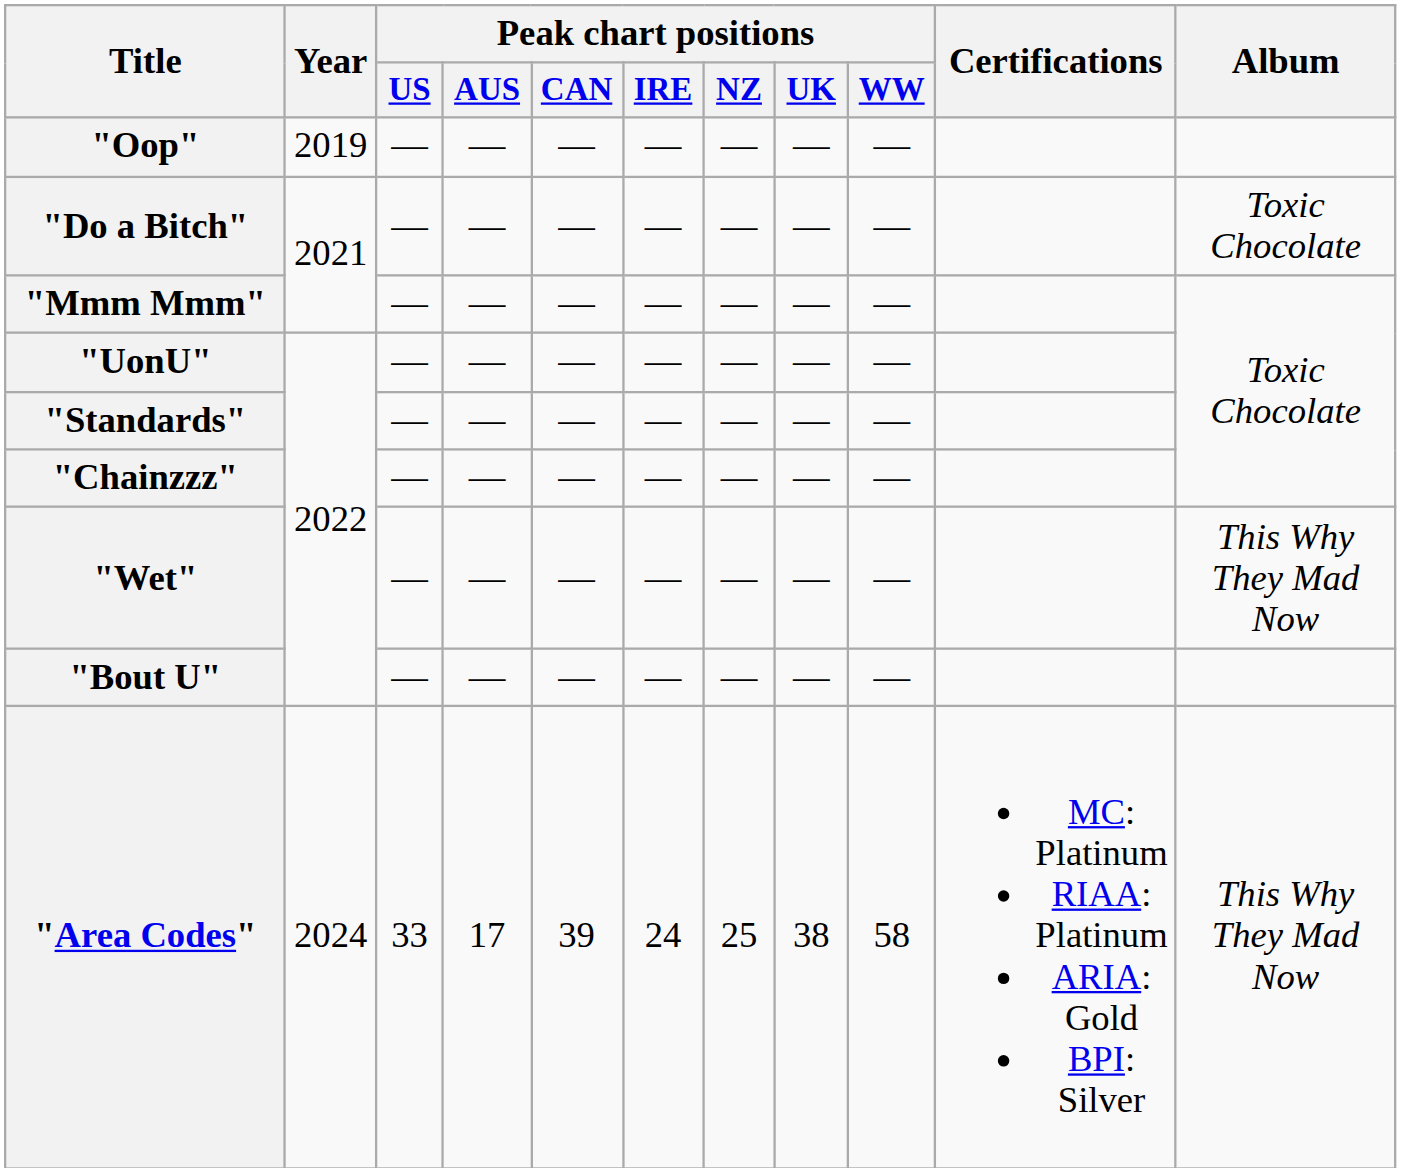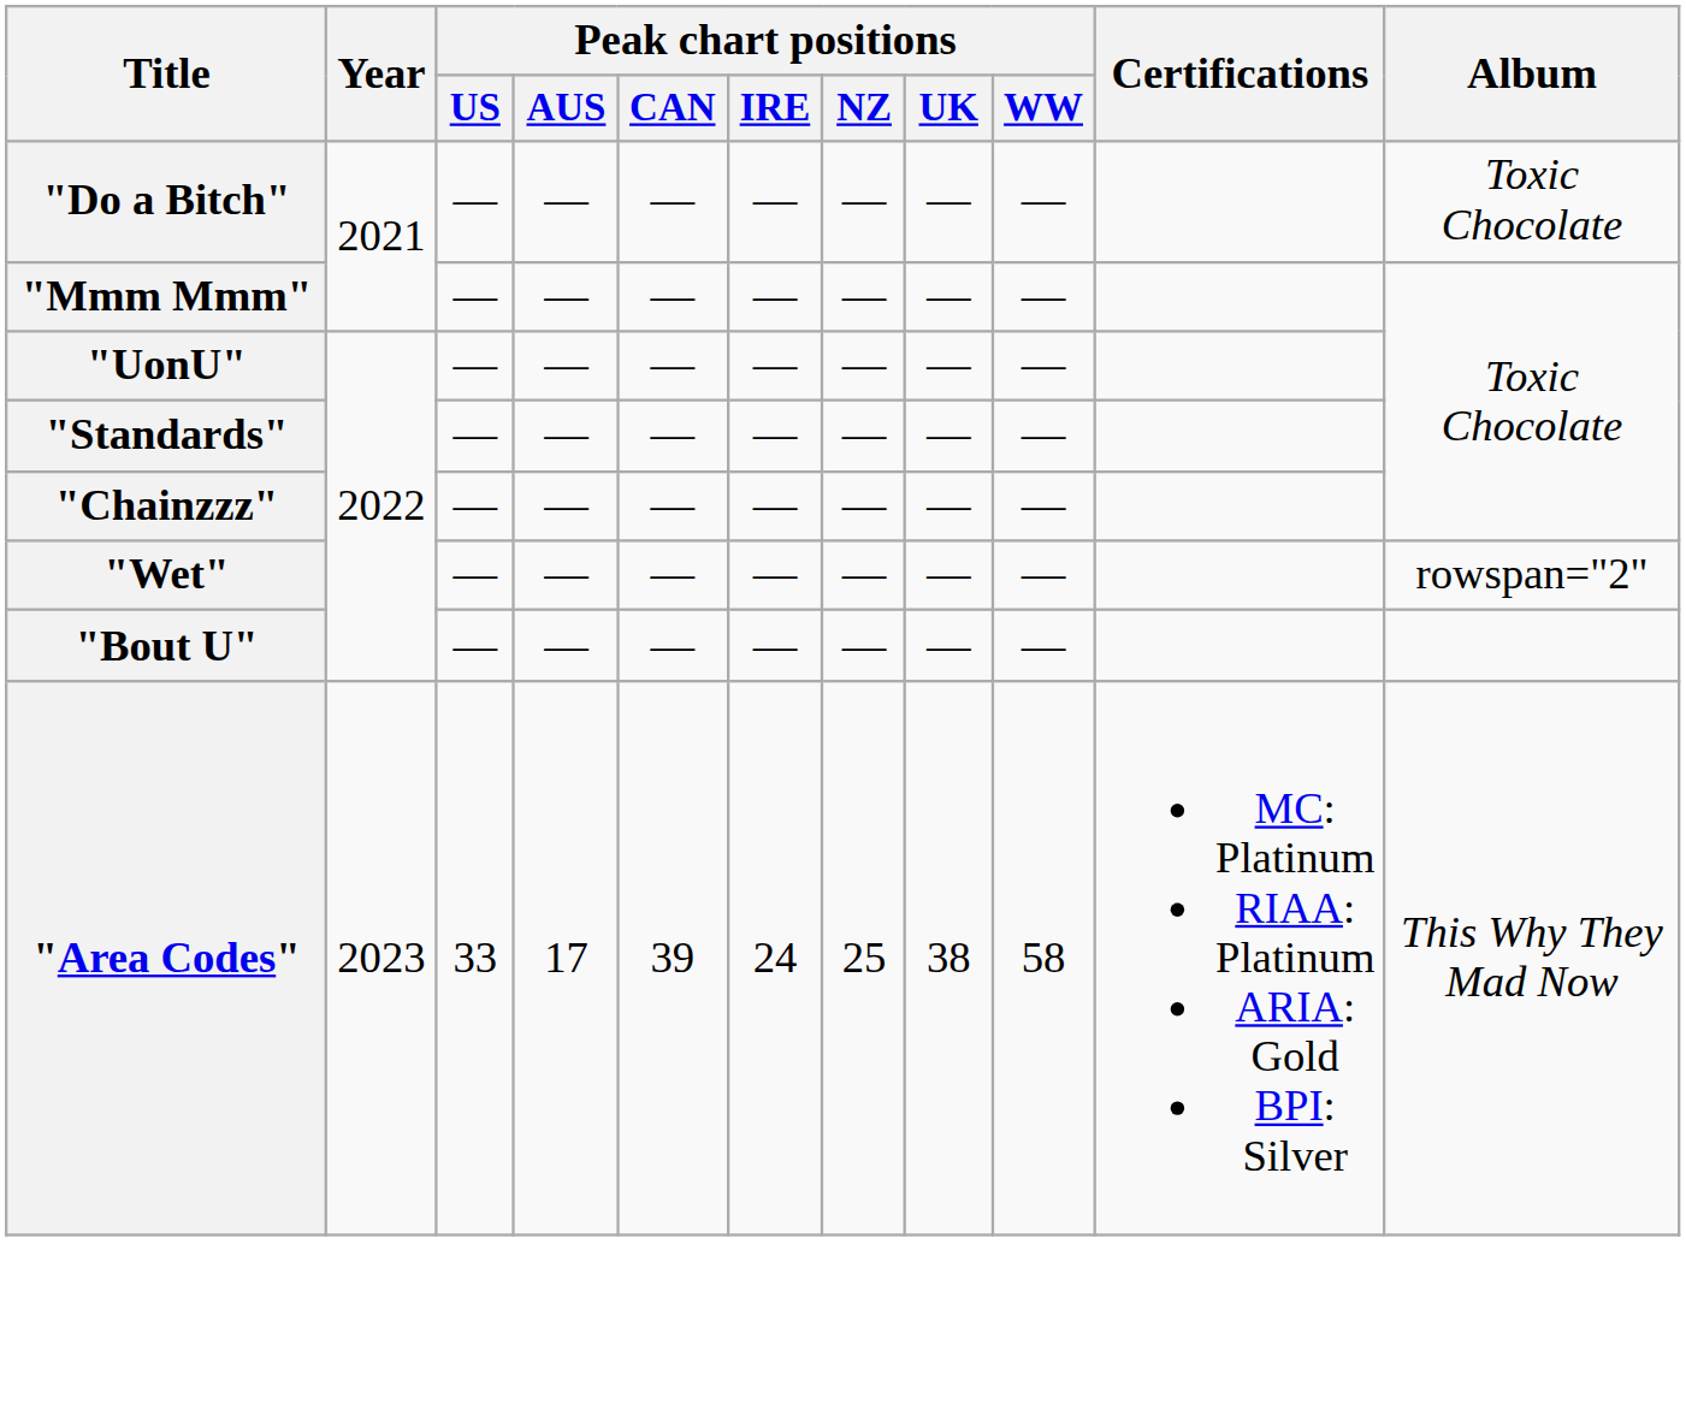- row: "Oop" | 2019 | — | — | — | — | — | — | —
"Wet" | Album: This Why They Mad Now -> rowspan="2"
"Area Codes" | Year: 2024 -> 2023
